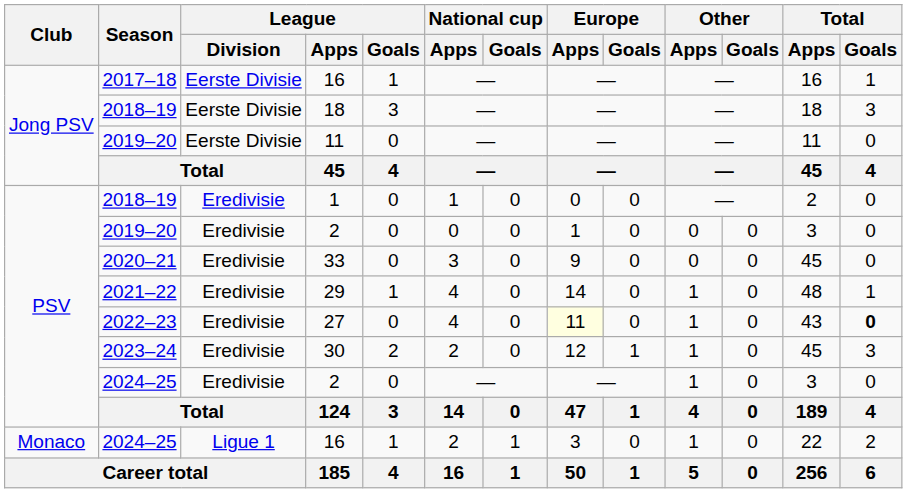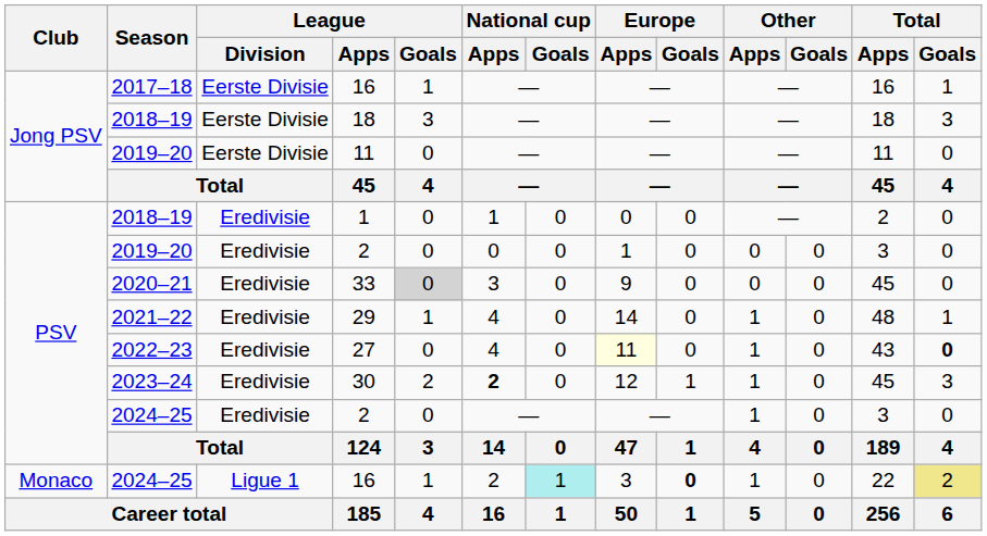33 | League / Goals: no background -> lightgrey background
30 | National cup / Apps: normal -> bold
2024–25 / 16 | National cup / Goals: no background -> paleturquoise background
2024–25 / 16 | Europe / Goals: normal -> bold
2024–25 / 16 | Total / Goals: no background -> khaki background
